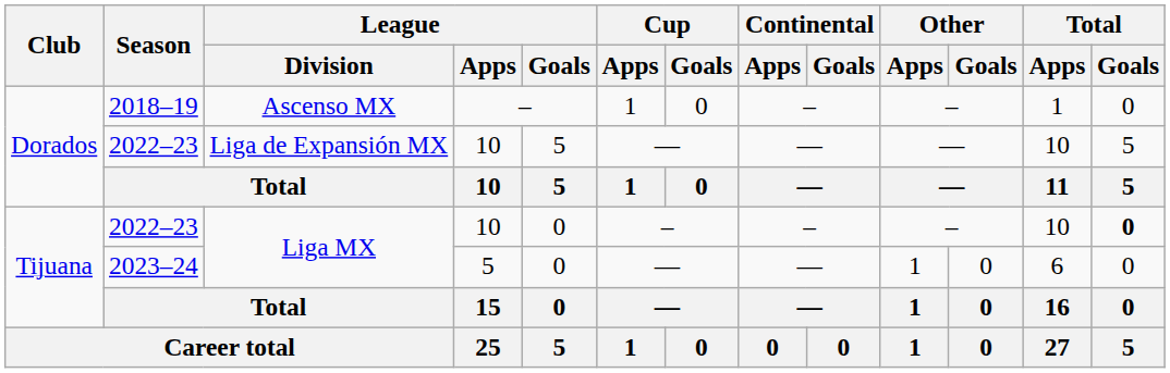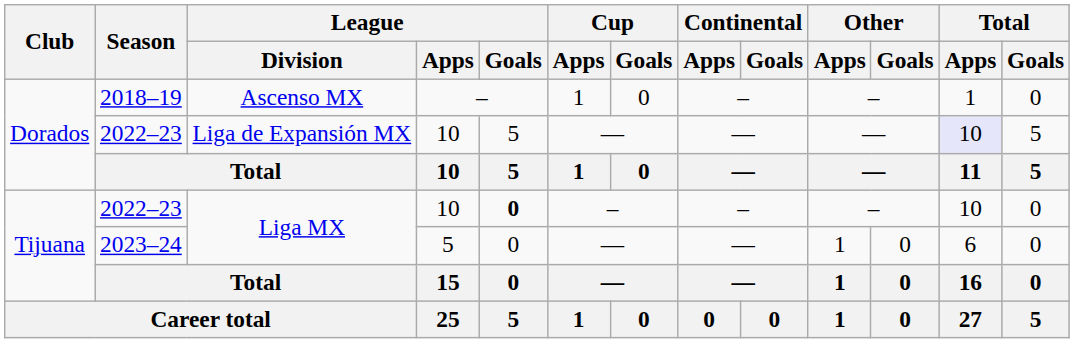2022–23 / Liga de Expansión MX | Total / Apps: no background -> lavender background
2022–23 / Liga MX | League / Goals: normal -> bold
2022–23 / Liga MX | Total / Goals: bold -> normal
